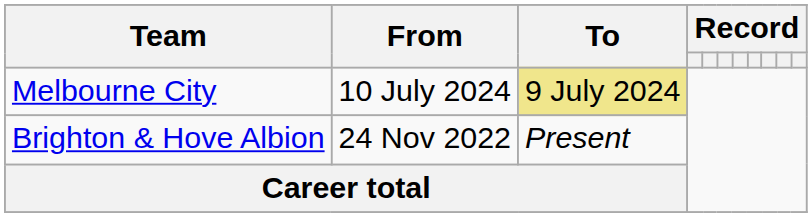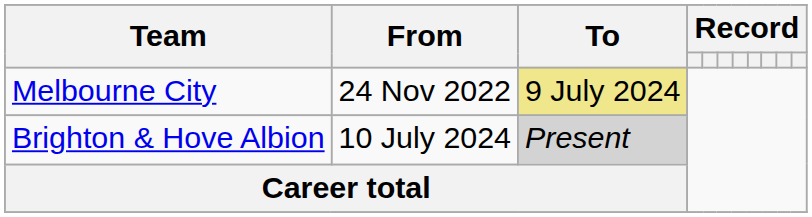Melbourne City | From: 10 July 2024 -> 24 Nov 2022
Brighton & Hove Albion | From: 24 Nov 2022 -> 10 July 2024
Brighton & Hove Albion | To: no background -> lightgrey background
